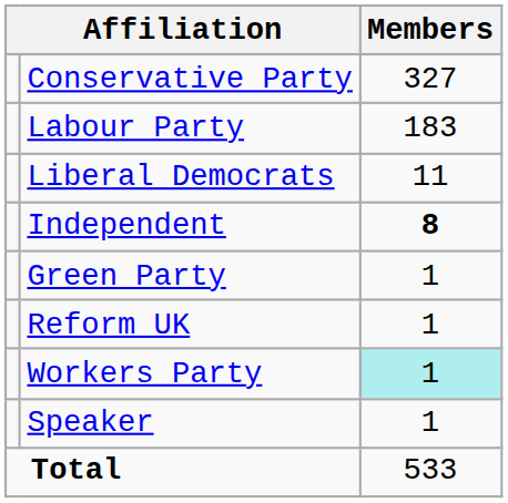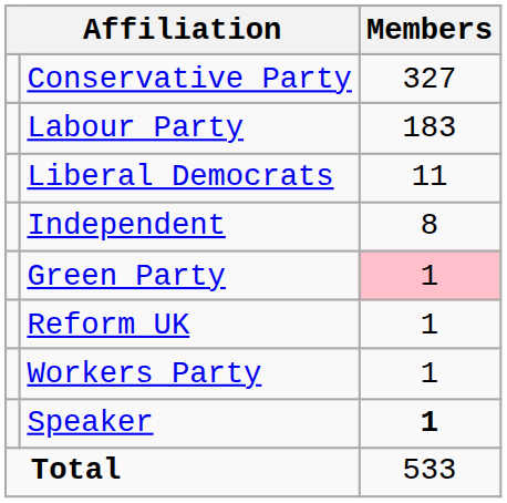Independent | Members: bold -> normal
Green Party | Members: no background -> pink background
Workers Party | Members: paleturquoise background -> no background
Speaker | Members: normal -> bold
